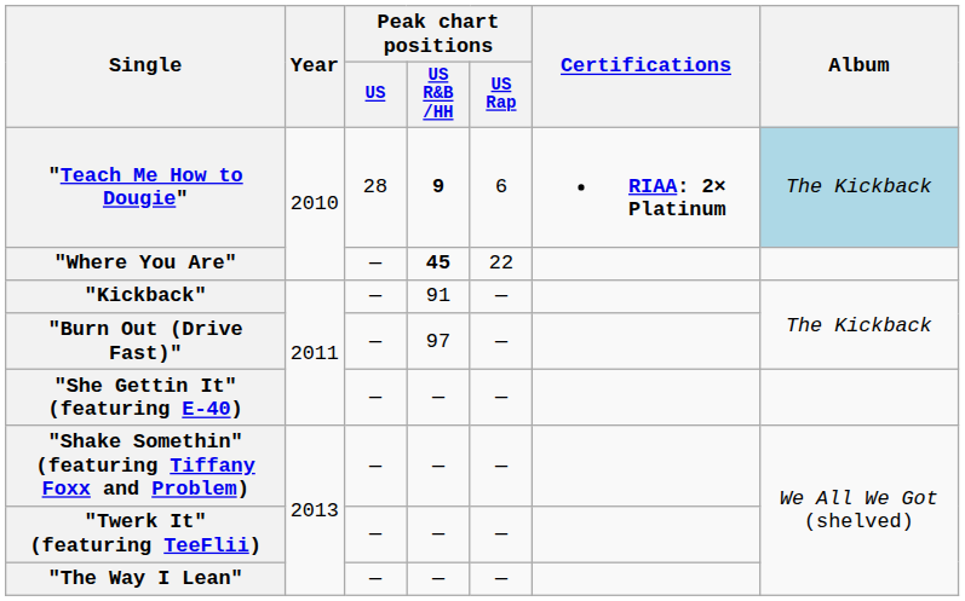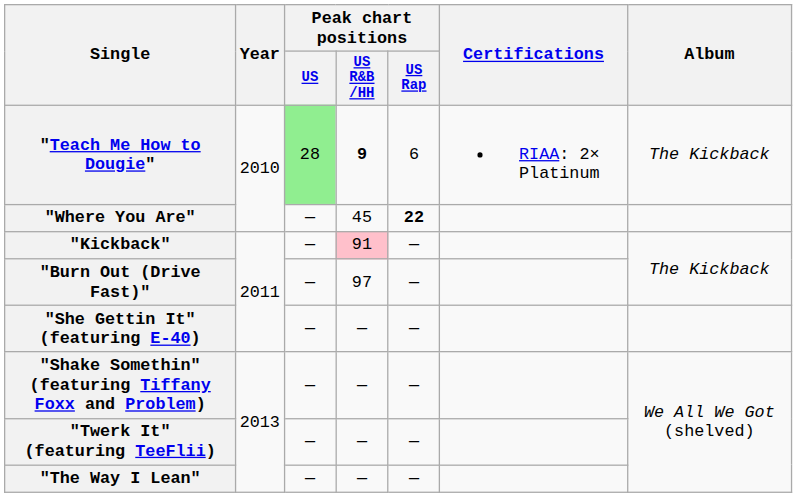"Teach Me How to Dougie" | Peak chart positions / US: no background -> lightgreen background
"Teach Me How to Dougie" | Certifications: bold -> normal
"Teach Me How to Dougie" | Album: lightblue background -> no background
"Where You Are" | Peak chart positions / US R&B /HH: bold -> normal
"Where You Are" | Peak chart positions / US Rap: normal -> bold
"Kickback" | Peak chart positions / US R&B /HH: no background -> pink background
